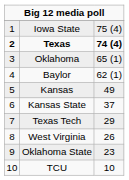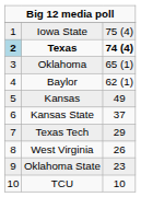Texas | column 1: no background -> lightblue background
